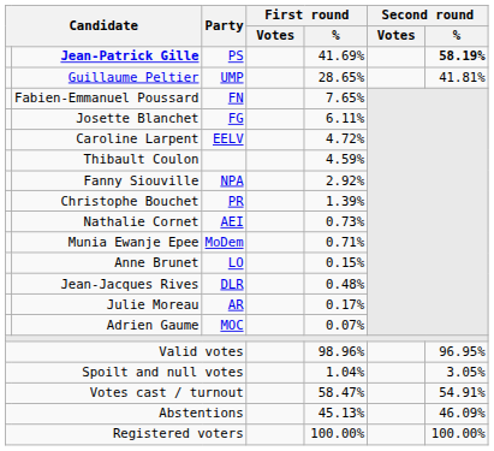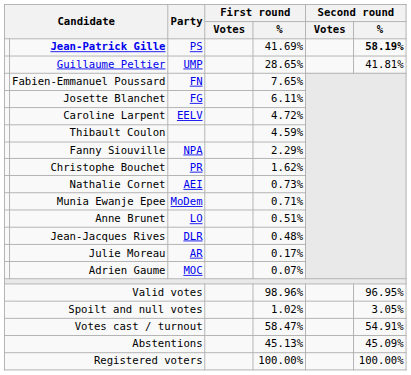Fanny Siouville | First round / %: 2.92% -> 2.29%
Christophe Bouchet | First round / %: 1.39% -> 1.62%
Anne Brunet | First round / %: 0.15% -> 0.51%
Spoilt and null votes | First round / %: 1.04% -> 1.02%
Abstentions | Second round / %: 46.09% -> 45.09%
